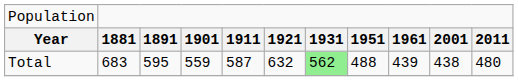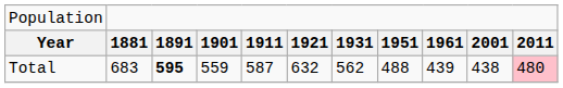row 3 | column 3: normal -> bold
row 3 | column 7: lightgreen background -> no background
row 3 | column 11: no background -> pink background
